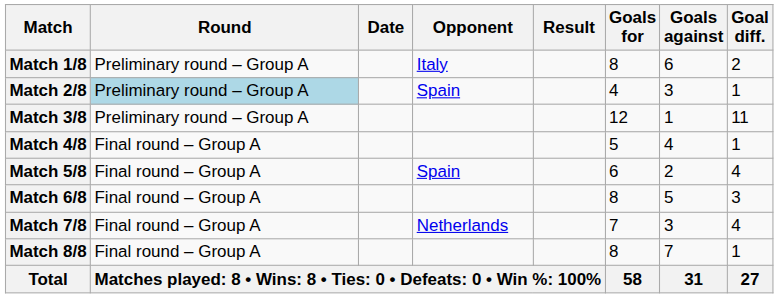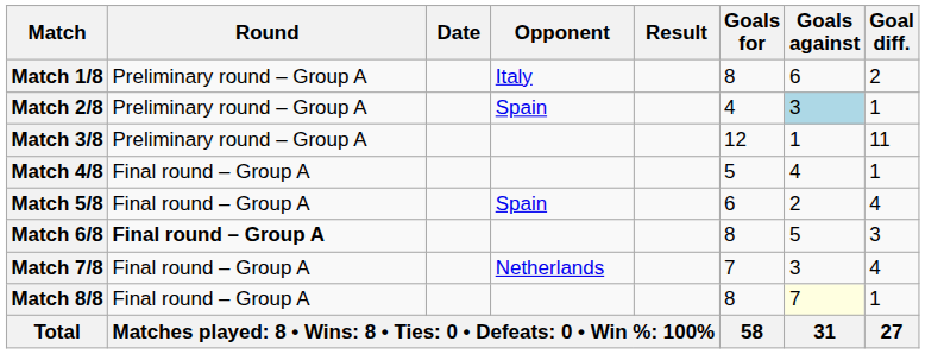Match 2/8 | Round: lightblue background -> no background
Match 2/8 | Goals against: no background -> lightblue background
Match 6/8 | Round: normal -> bold
Match 8/8 | Goals against: no background -> lightyellow background
